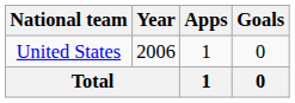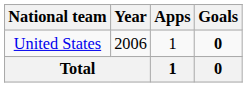United States | Goals: normal -> bold
